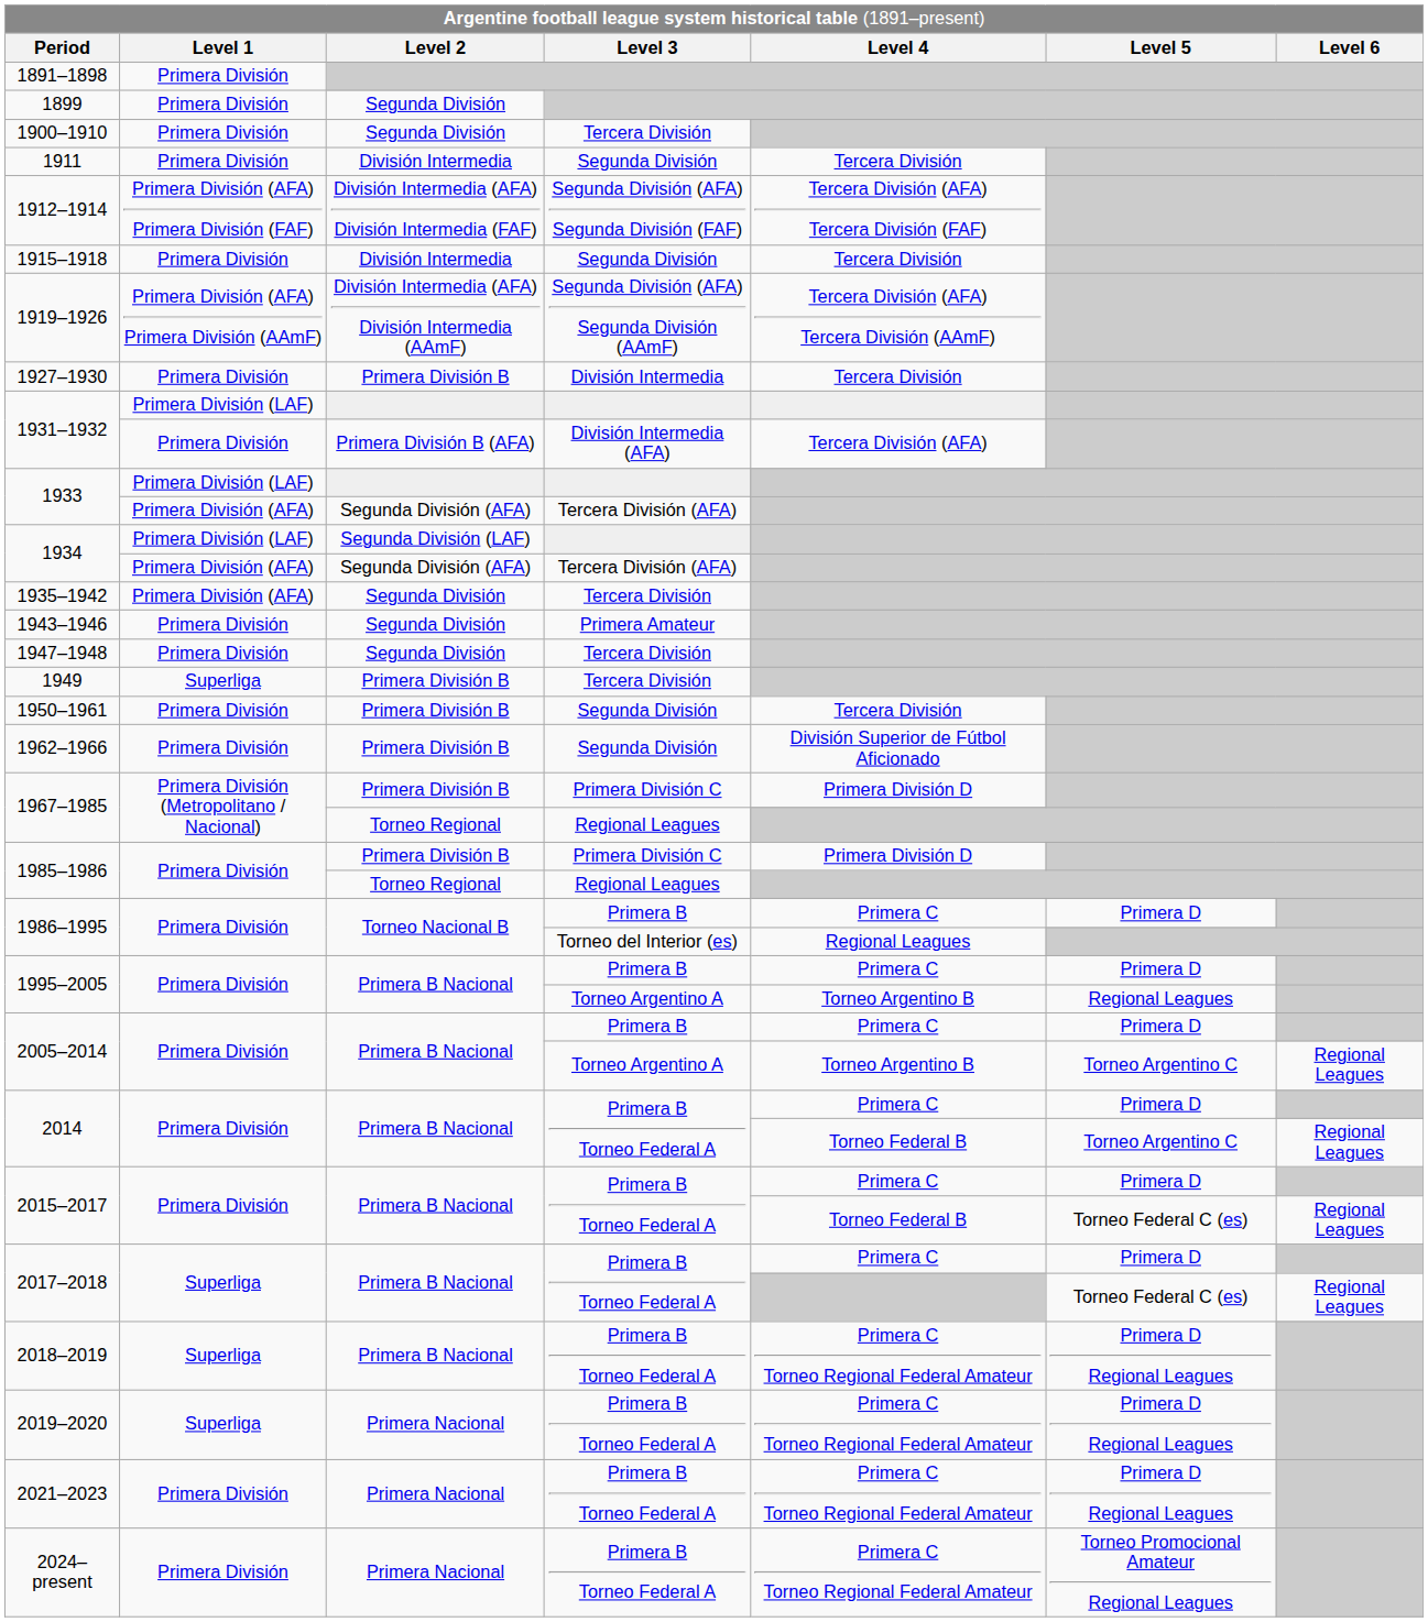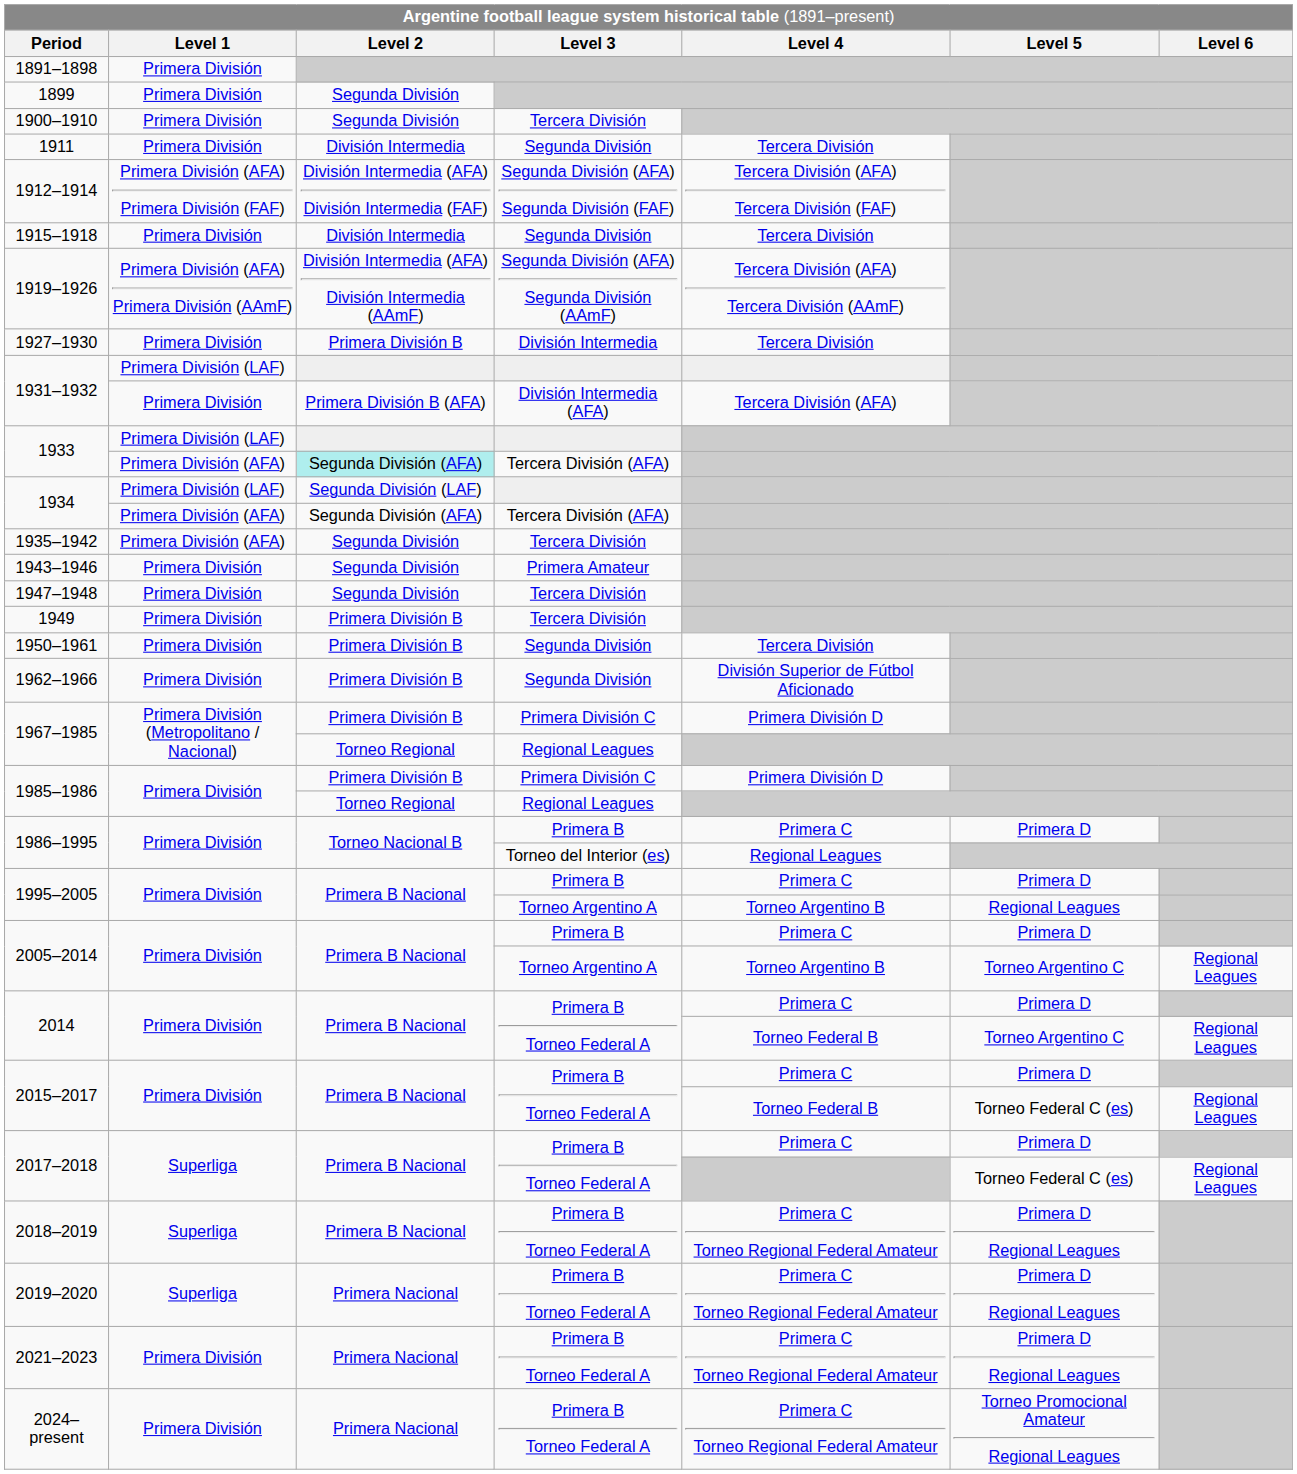1933 / Tercera División (AFA) | column 3: no background -> paleturquoise background
1949 | column 2: Superliga -> Primera División
